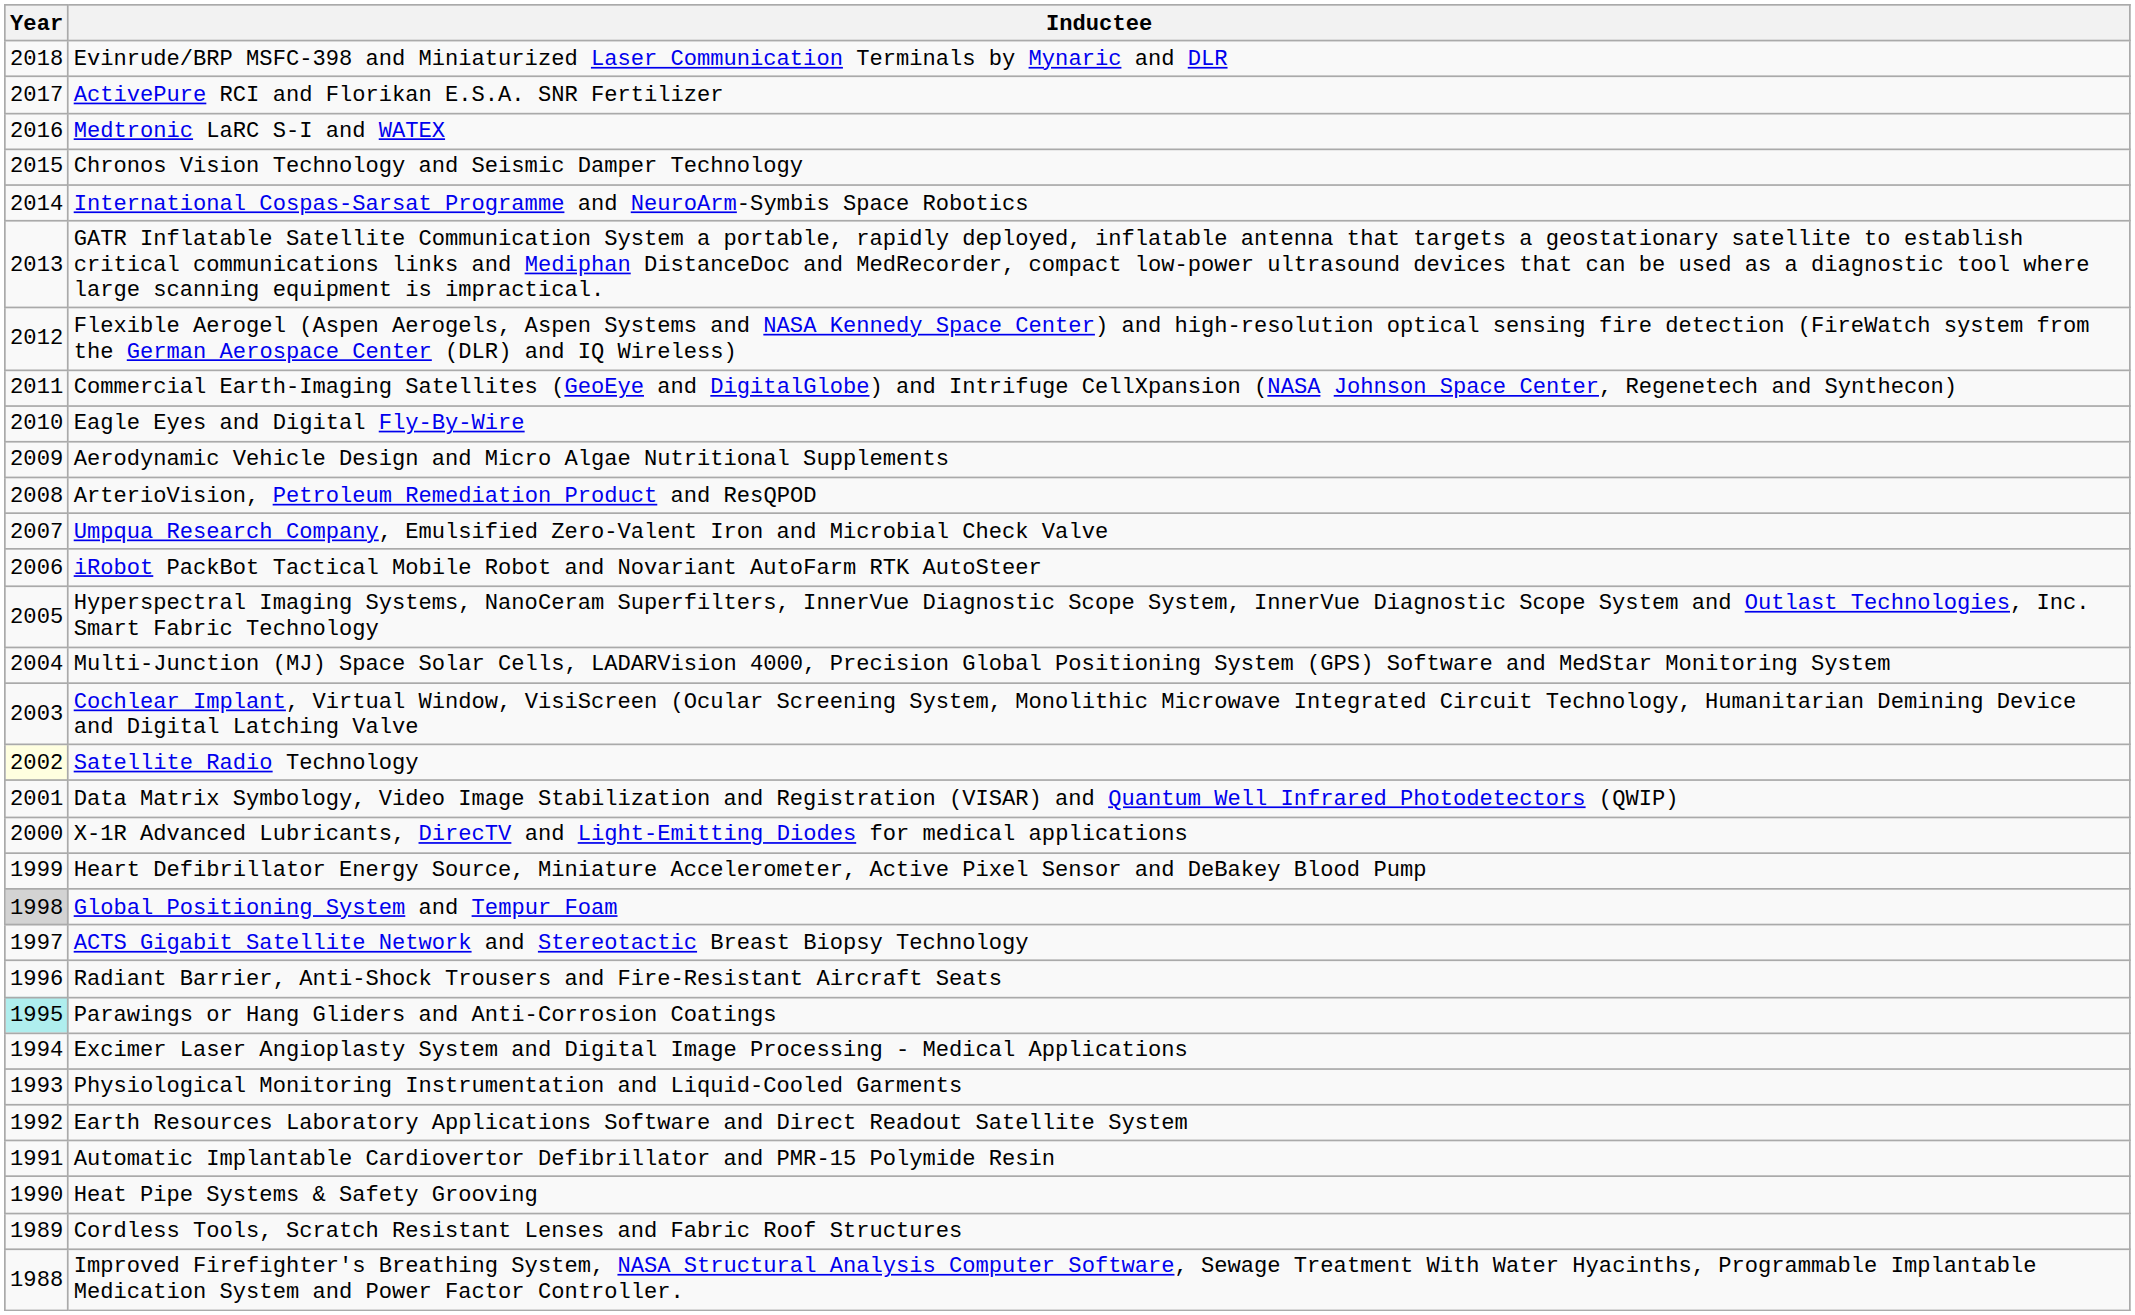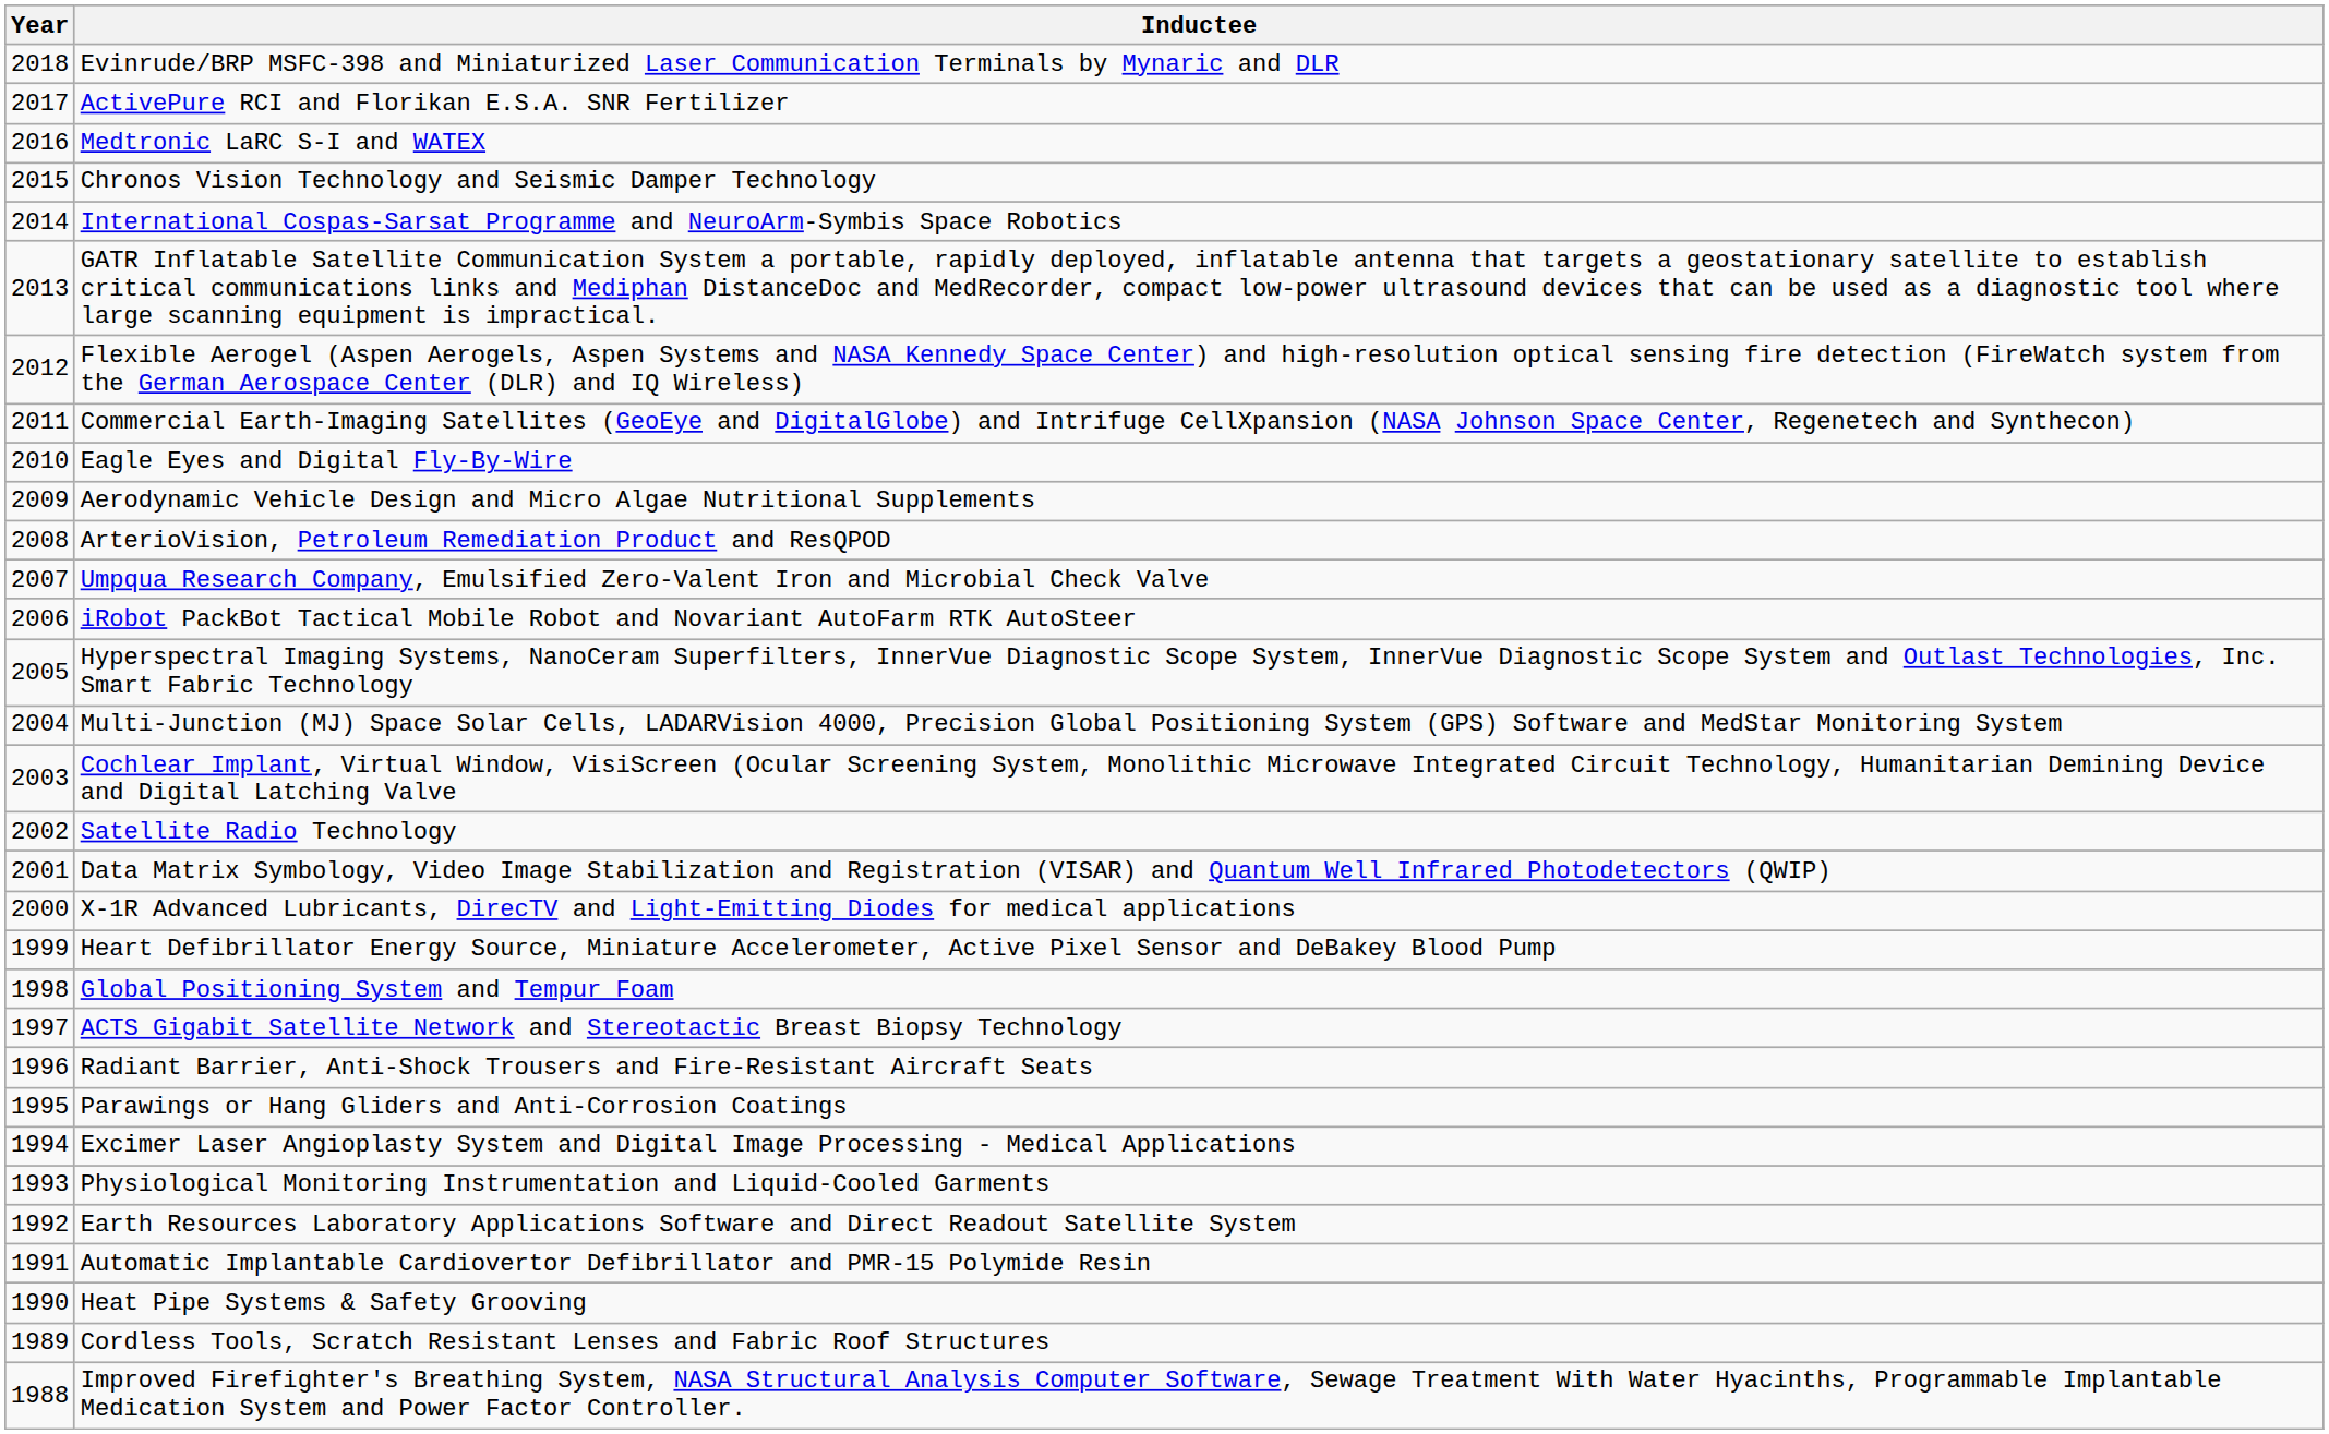Satellite Radio Technology | Year: lightyellow background -> no background
Global Positioning System and Tempur Foam | Year: lightgrey background -> no background
Parawings or Hang Gliders and Anti-Corrosion Coatings | Year: paleturquoise background -> no background
